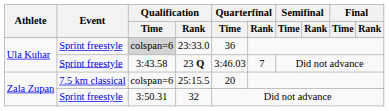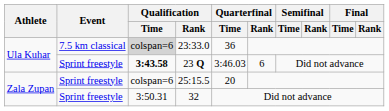23:33.0 | Event: Sprint freestyle -> 7.5 km classical
23 Q | Qualification / Time: normal -> bold
23 Q | Quarterfinal / Rank: 7 -> 6
25:15.5 | Event: 7.5 km classical -> Sprint freestyle
